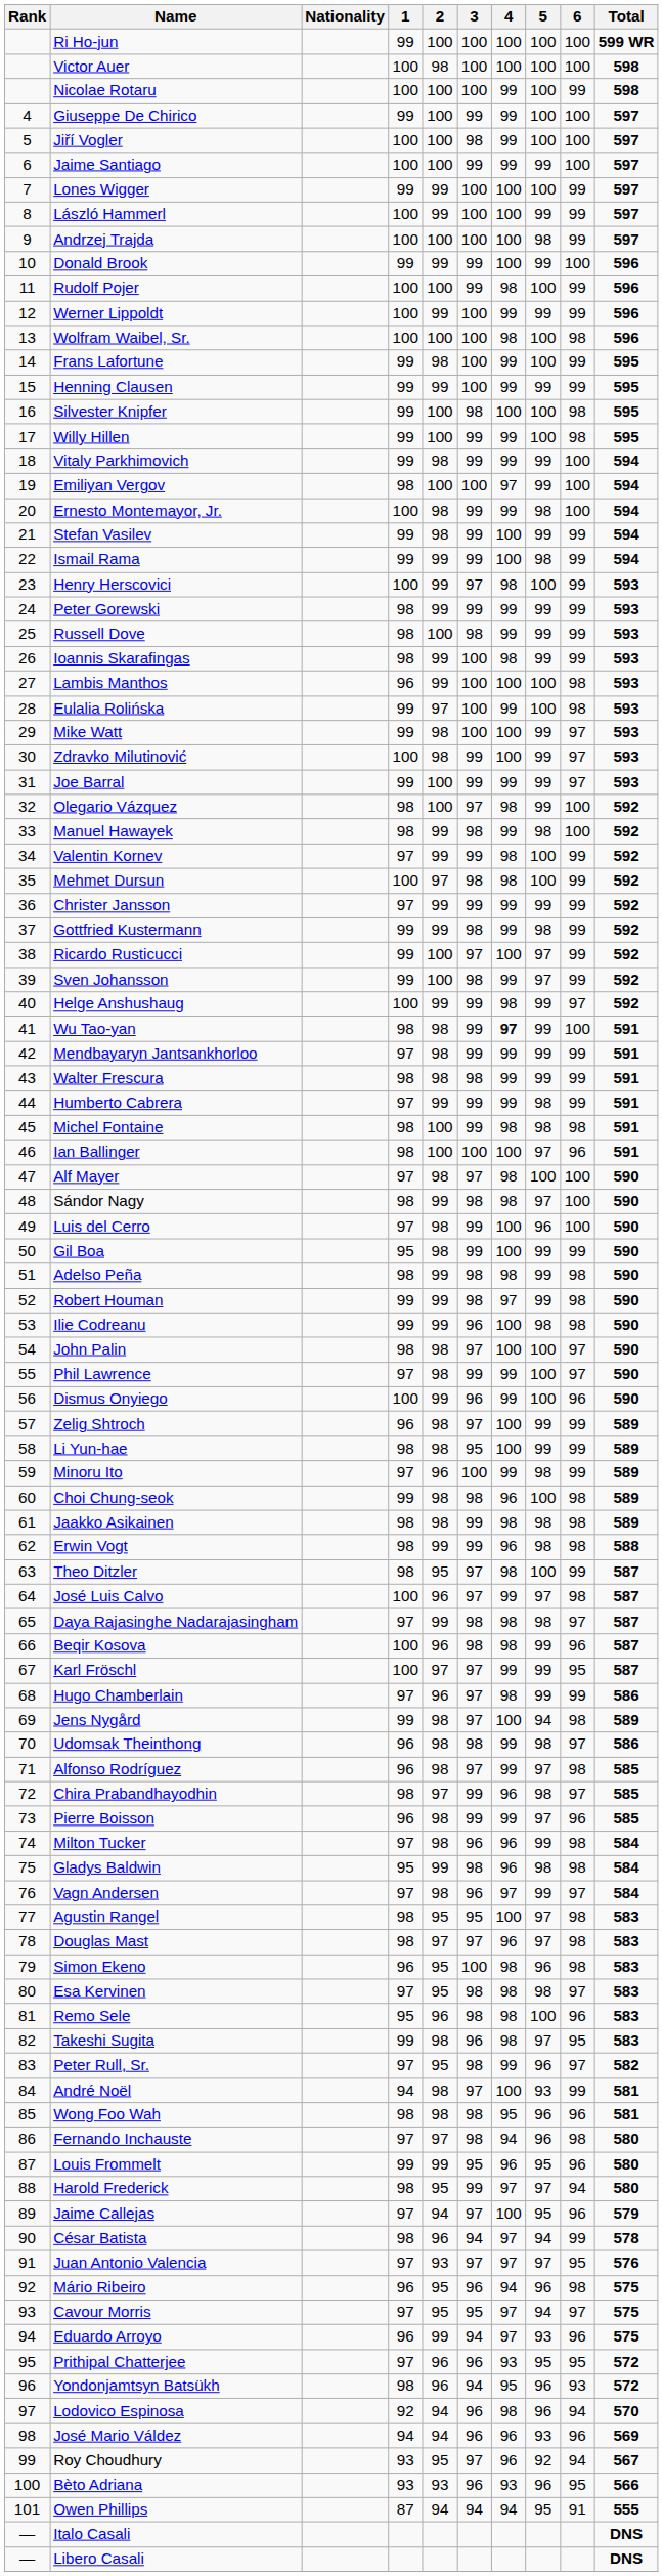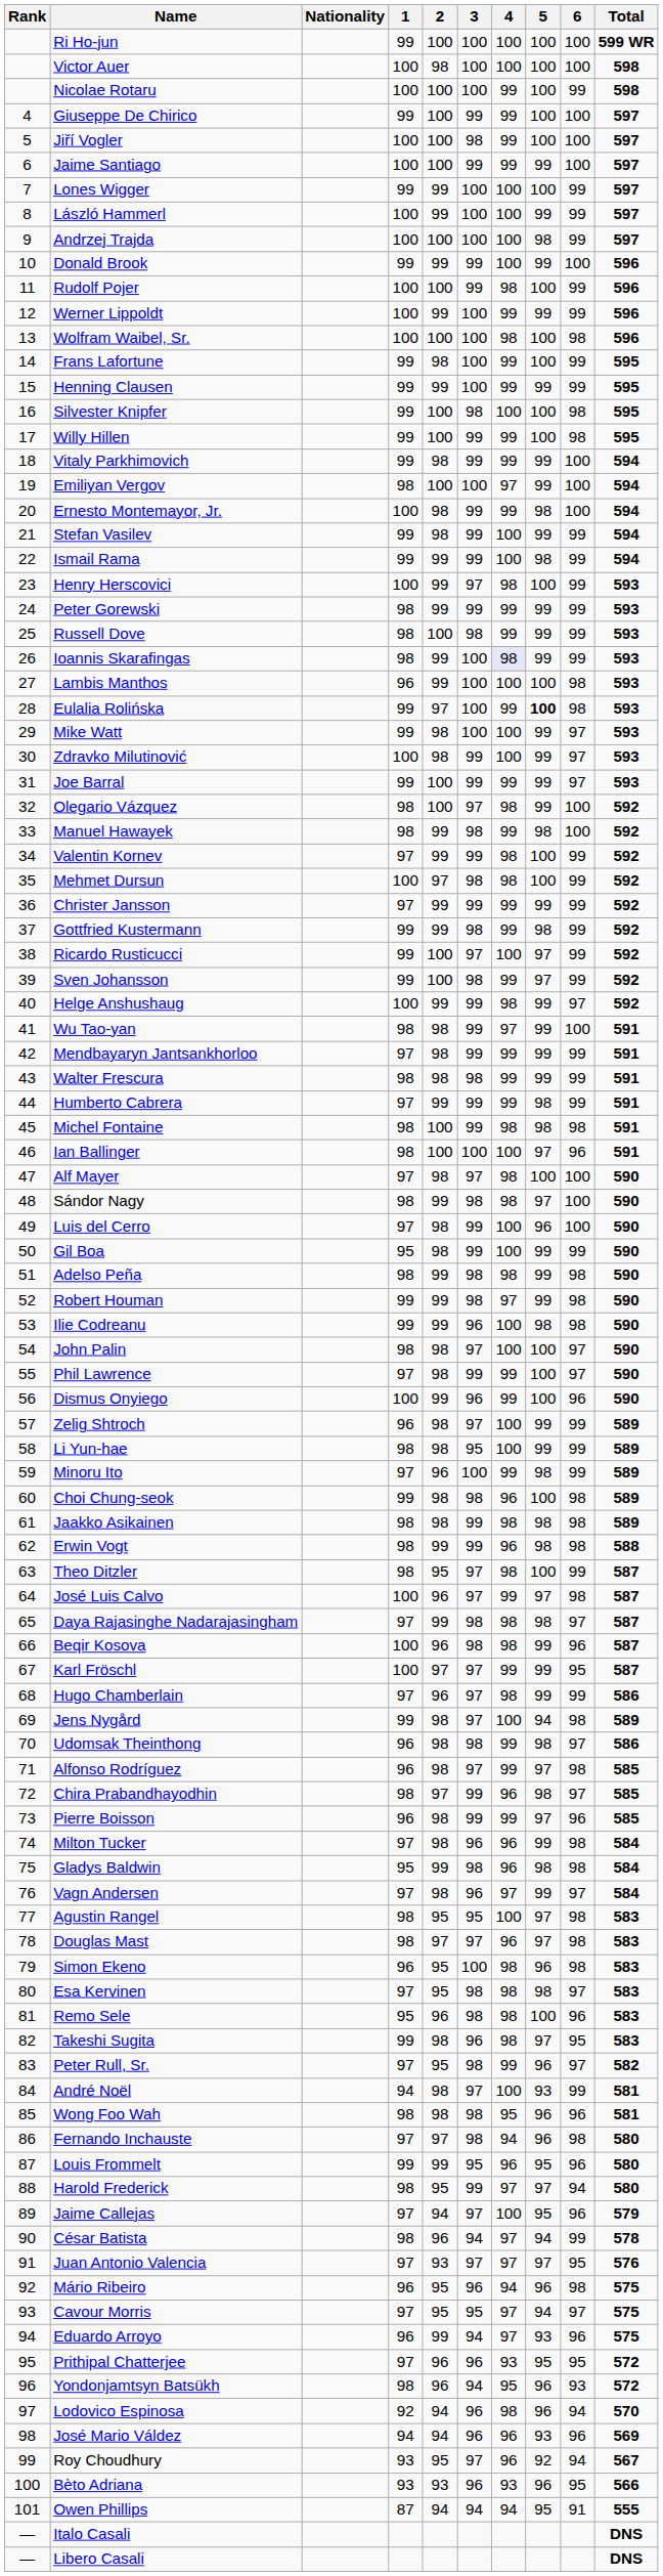Ioannis Skarafingas | 4: no background -> lavender background
Eulalia Rolińska | 5: normal -> bold
Wu Tao-yan | 4: bold -> normal
